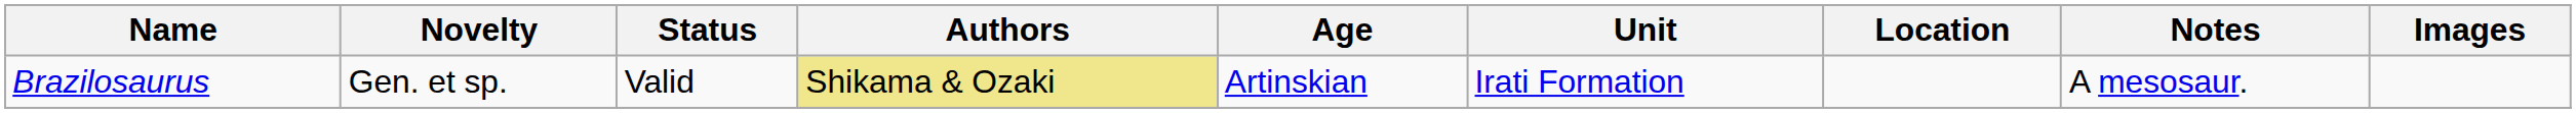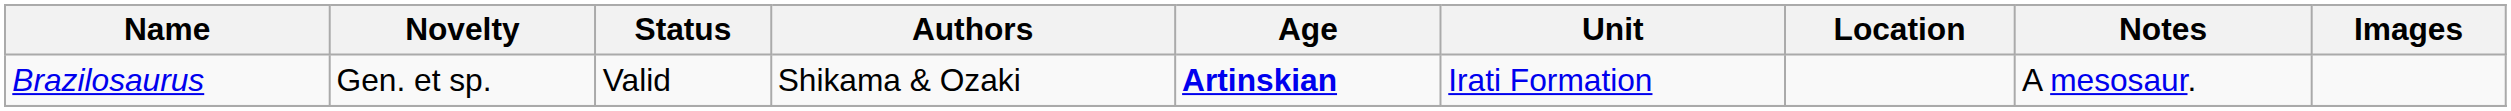Brazilosaurus | Authors: khaki background -> no background
Brazilosaurus | Age: normal -> bold
